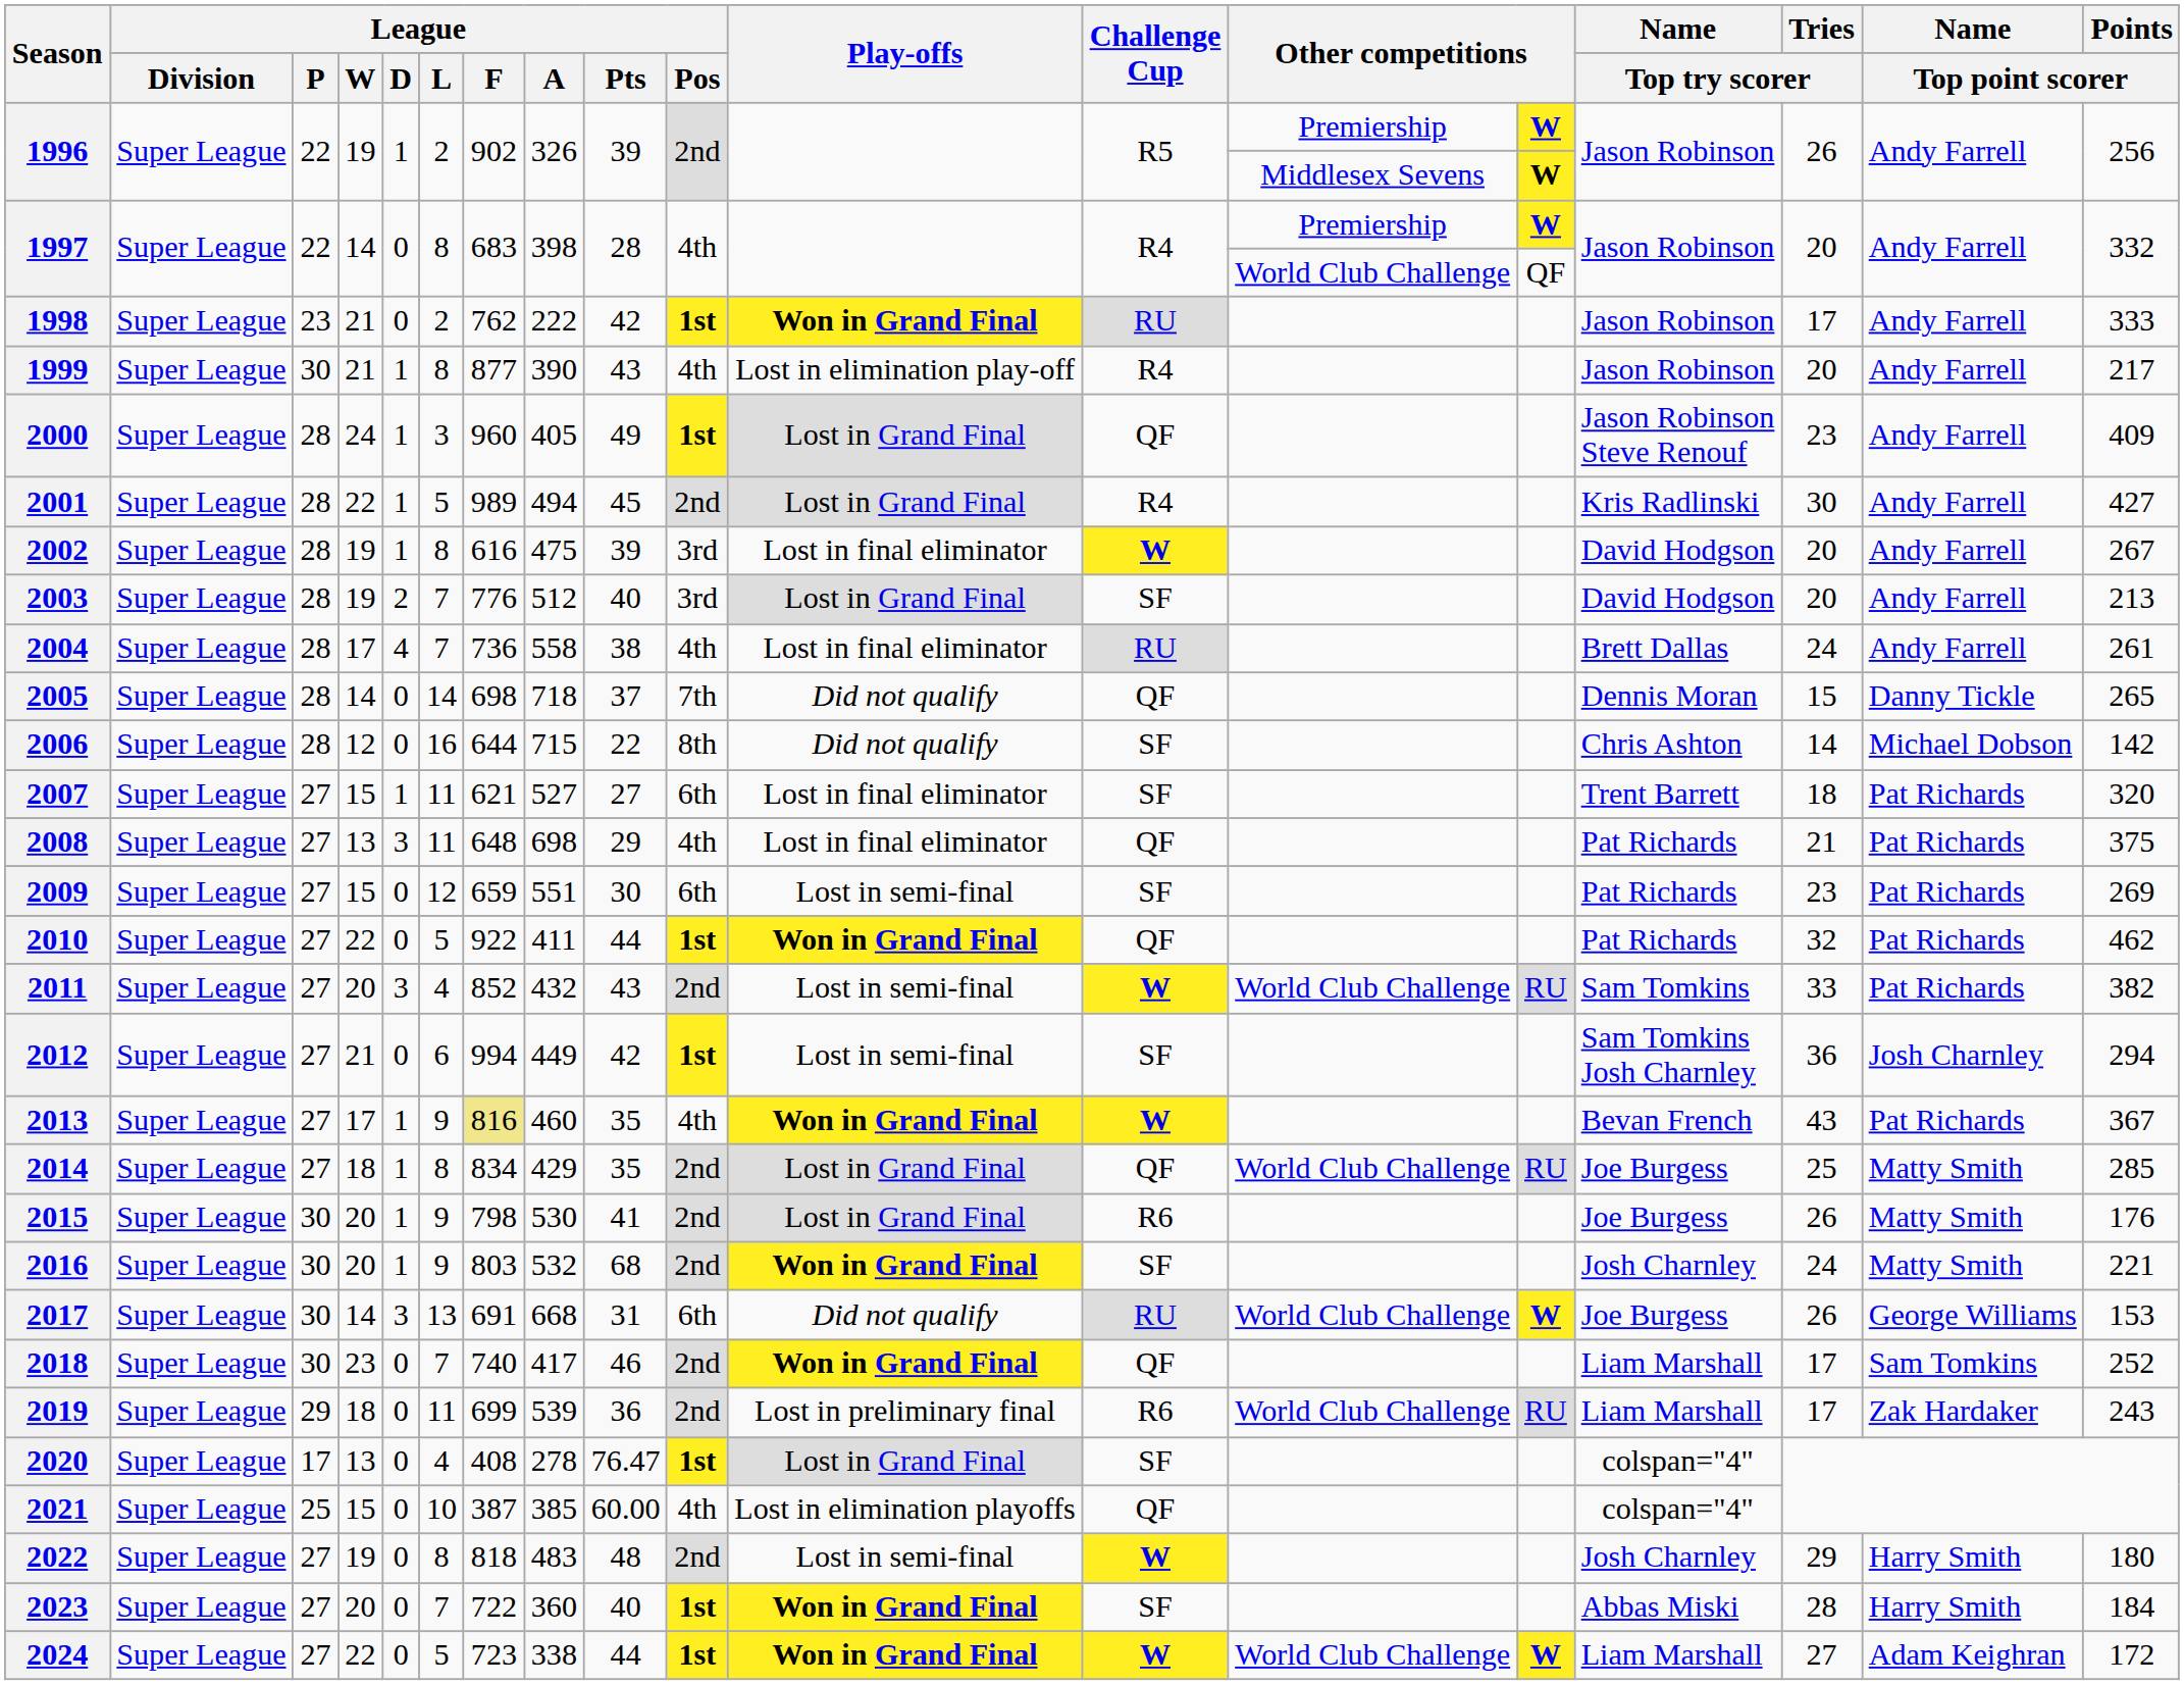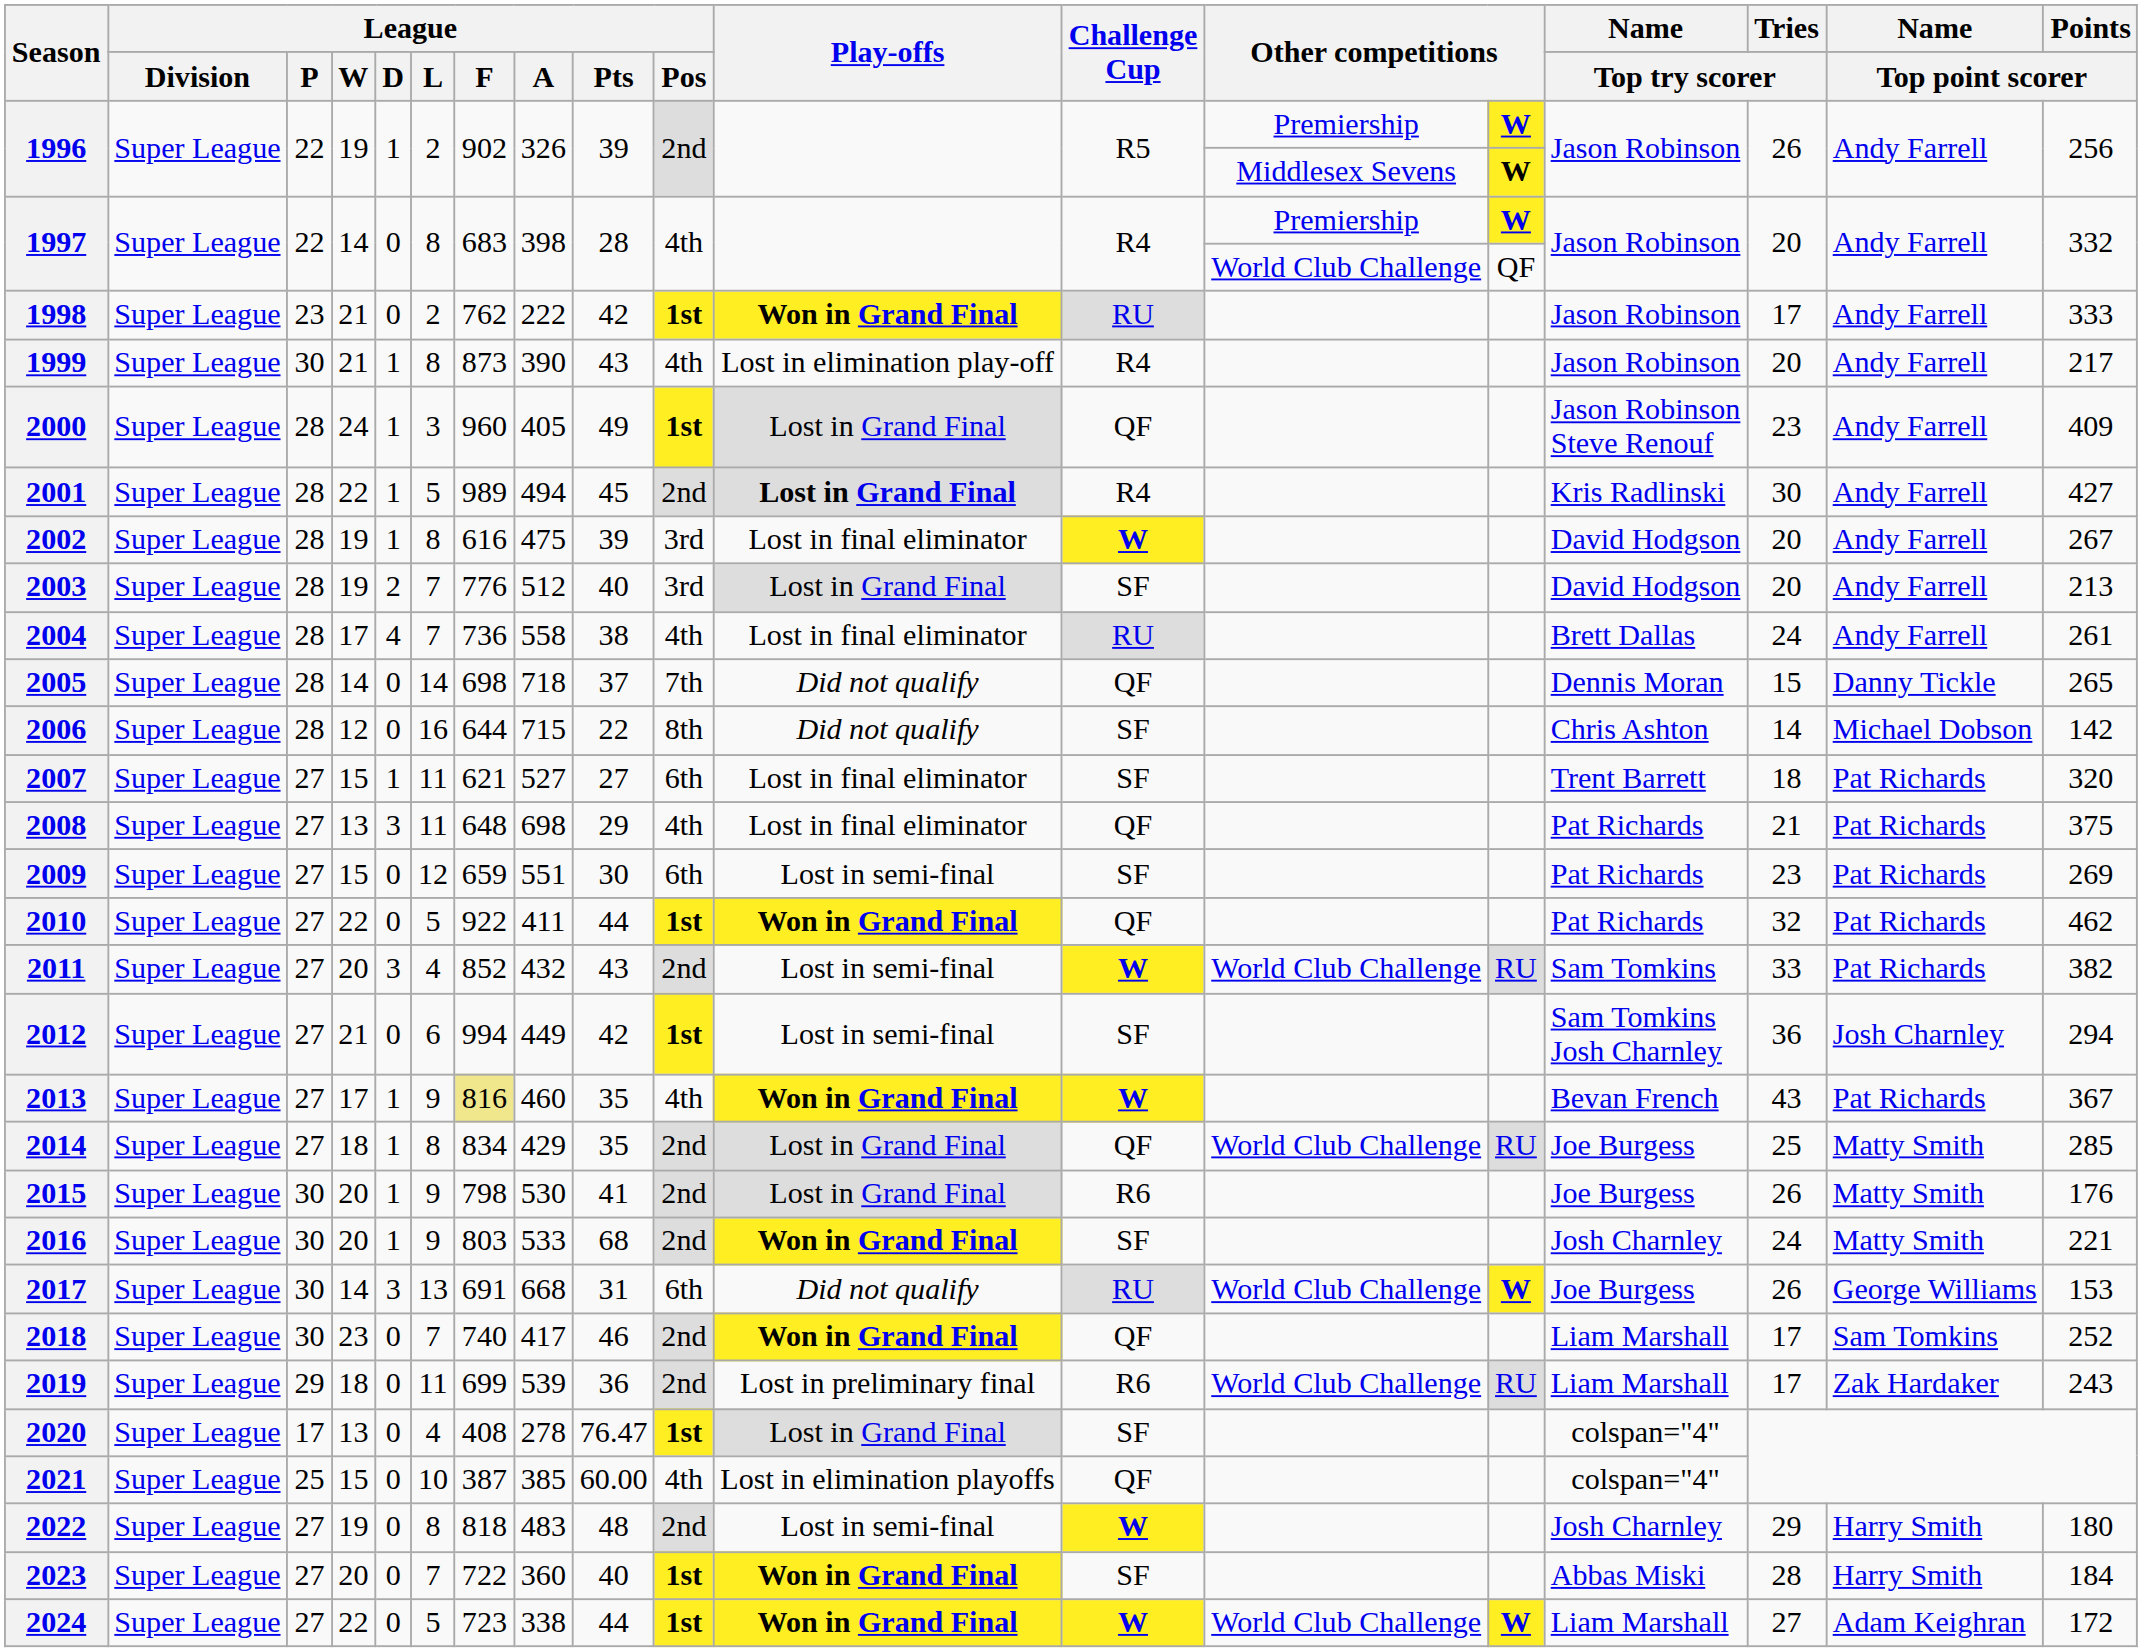1999 | League / F: 877 -> 873
2001 | Play-offs: normal -> bold
2016 | League / A: 532 -> 533
